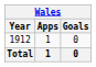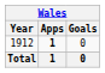1912 | Apps: normal -> bold
